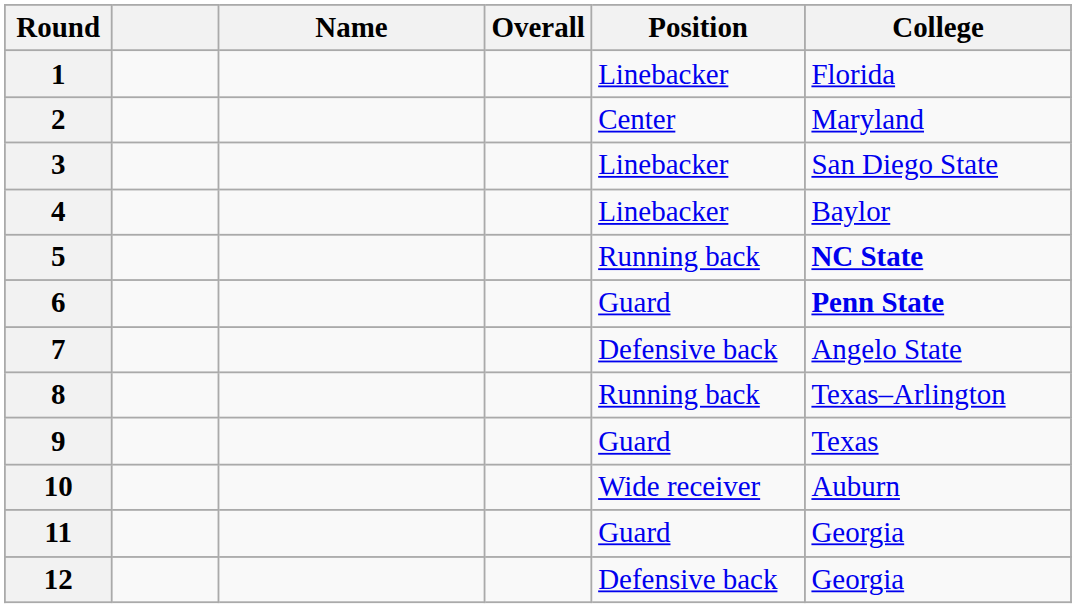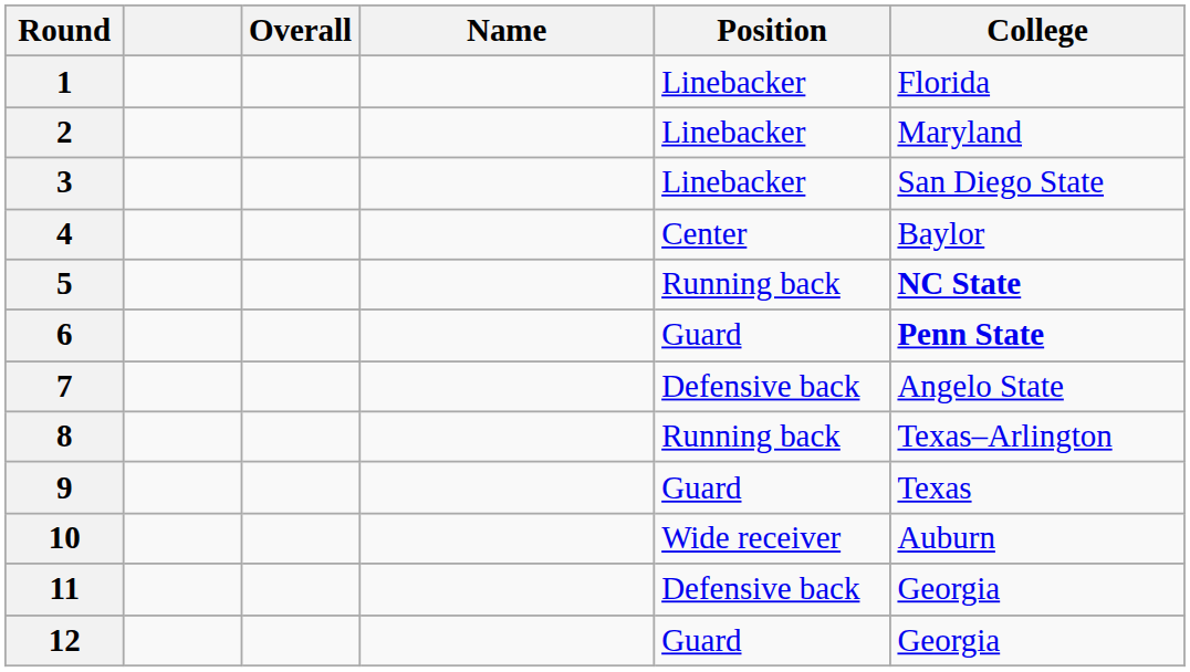columns swapped: Overall <-> Name
2 | Position: Center -> Linebacker
4 | Position: Linebacker -> Center
11 | Position: Guard -> Defensive back
12 | Position: Defensive back -> Guard
